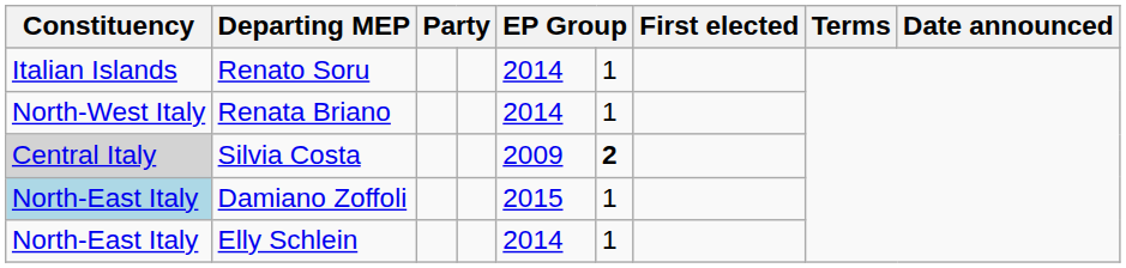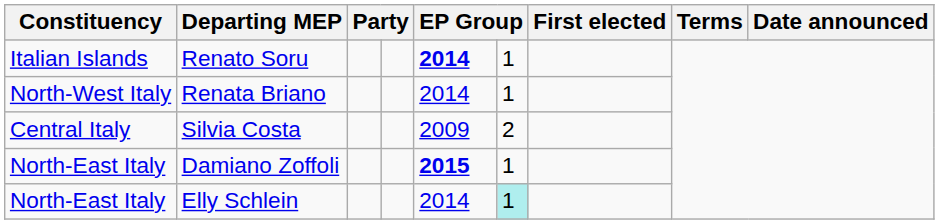Renato Soru | column 5: normal -> bold
Silvia Costa | Constituency: lightgrey background -> no background
Silvia Costa | column 6: bold -> normal
Damiano Zoffoli | Constituency: lightblue background -> no background
Damiano Zoffoli | column 5: normal -> bold
Elly Schlein | column 6: no background -> paleturquoise background
